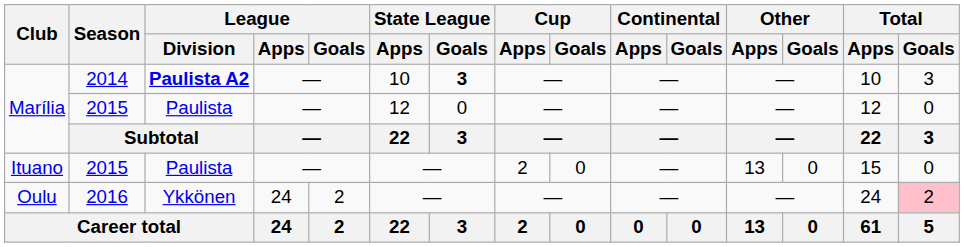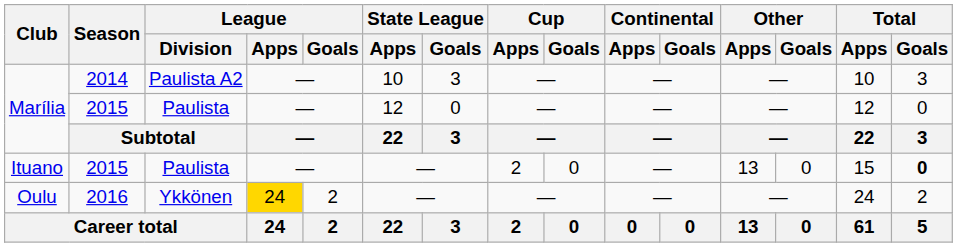Marília / 2014 | League / Division: bold -> normal
Marília / 2014 | State League / Goals: bold -> normal
Ituano | Total / Goals: normal -> bold
Oulu | League / Apps: no background -> gold background
Oulu | Total / Goals: pink background -> no background
